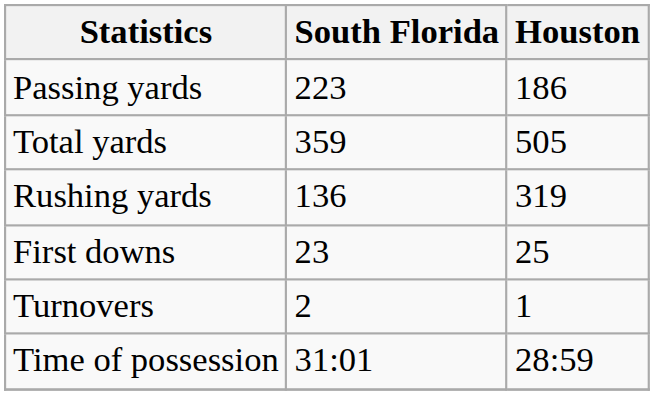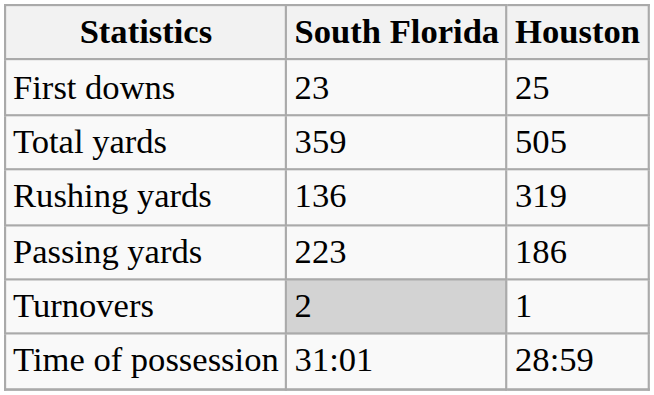rows swapped: First downs <-> Passing yards
Turnovers | South Florida: no background -> lightgrey background
